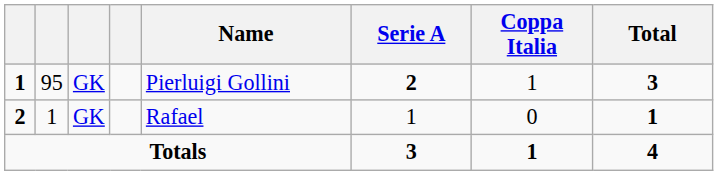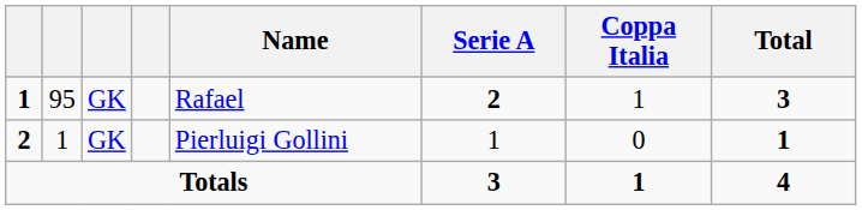row 2 | Name: Pierluigi Gollini -> Rafael
row 3 | Name: Rafael -> Pierluigi Gollini
